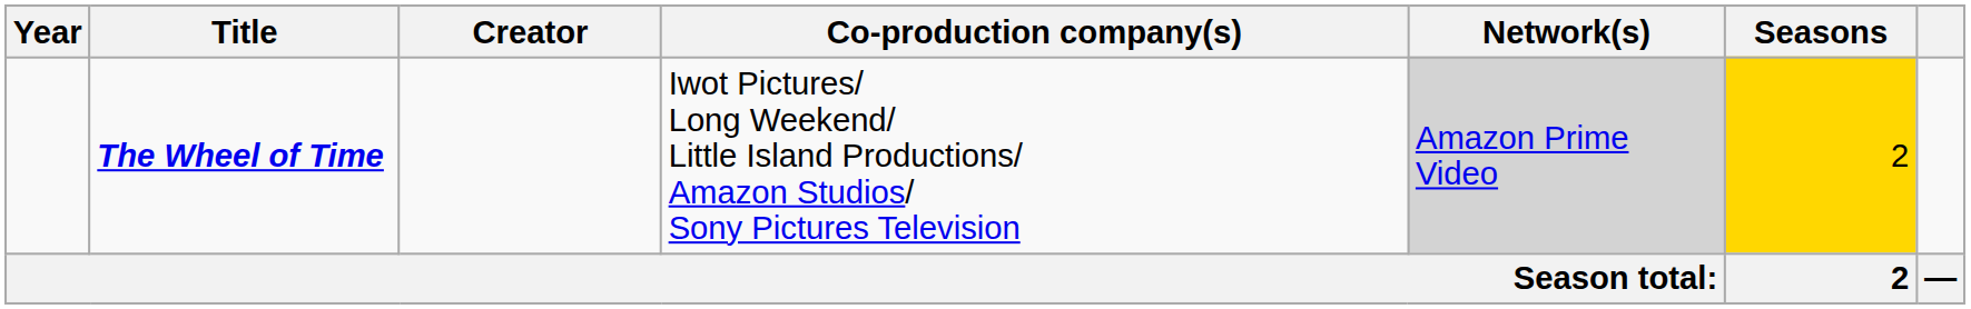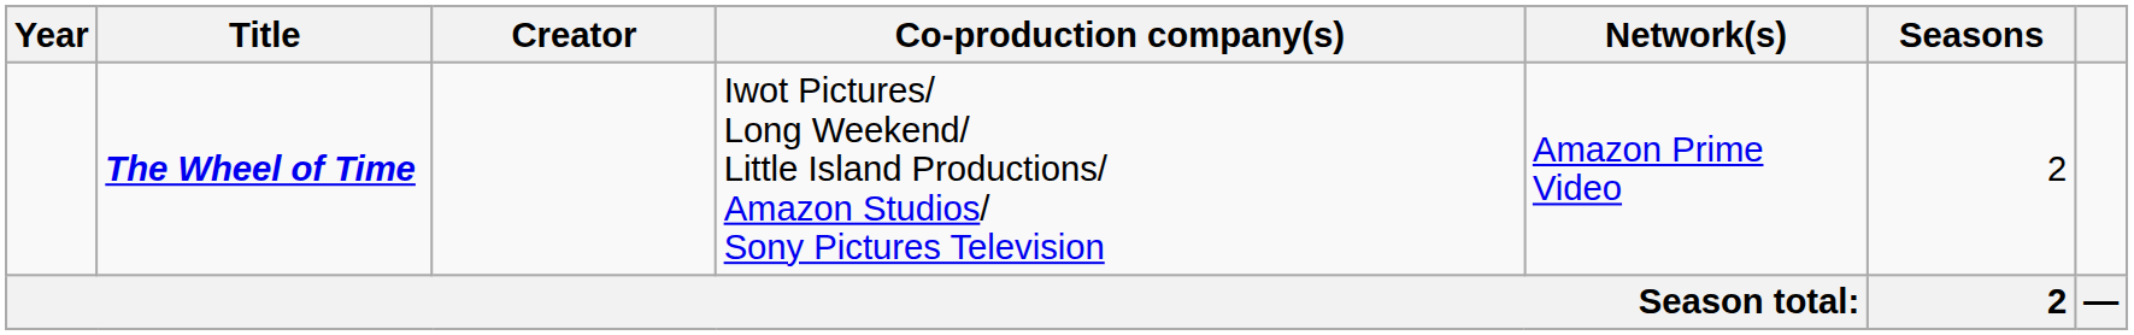row 2 | Network(s): lightgrey background -> no background
row 2 | Seasons: gold background -> no background
